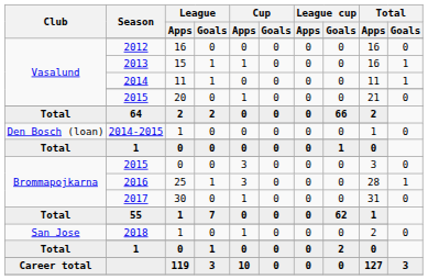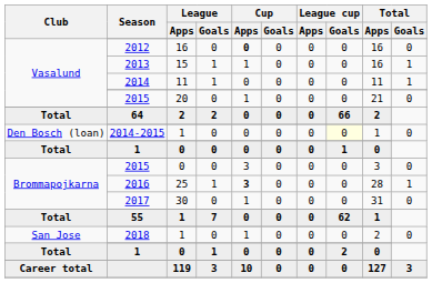2012 | Cup / Apps: normal -> bold
2014-2015 | League cup / Goals: no background -> lightyellow background
2016 | Cup / Apps: normal -> bold
